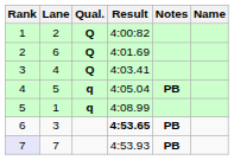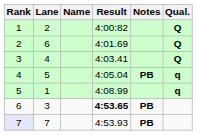columns swapped: Name <-> Qual.
